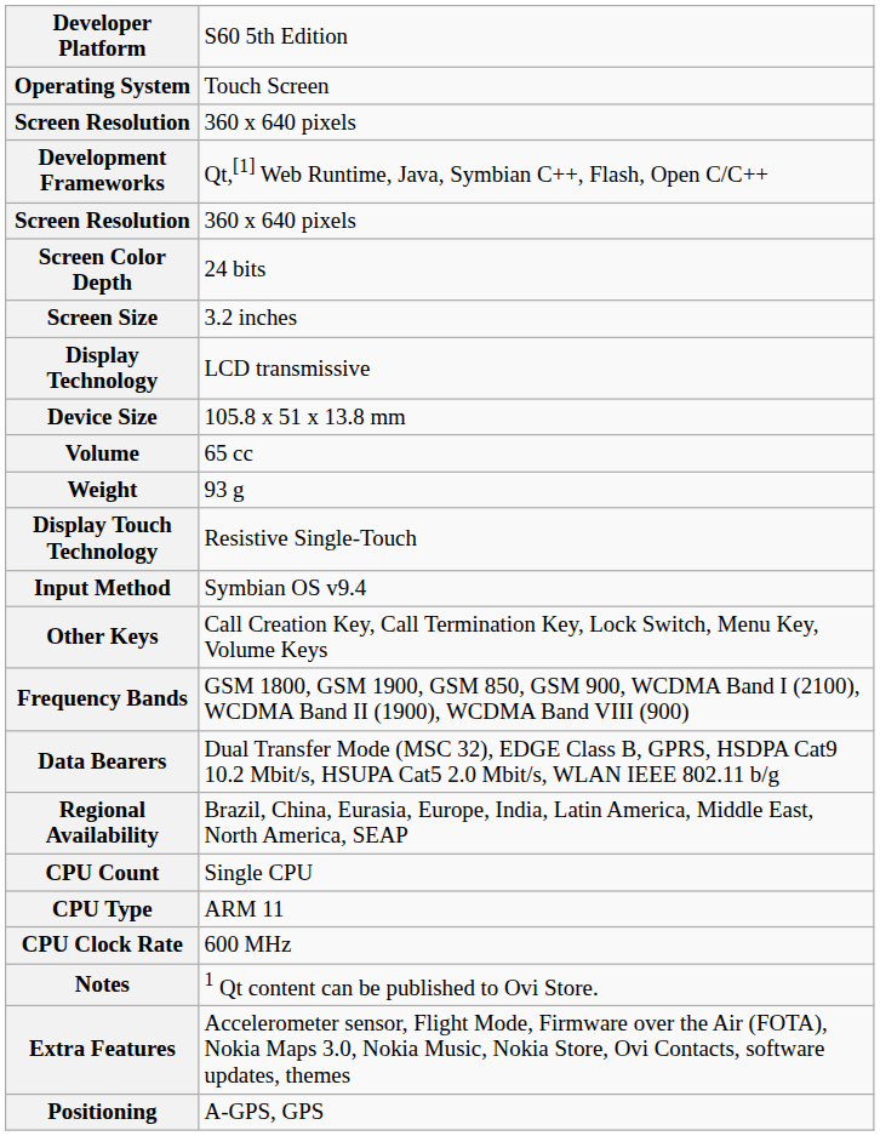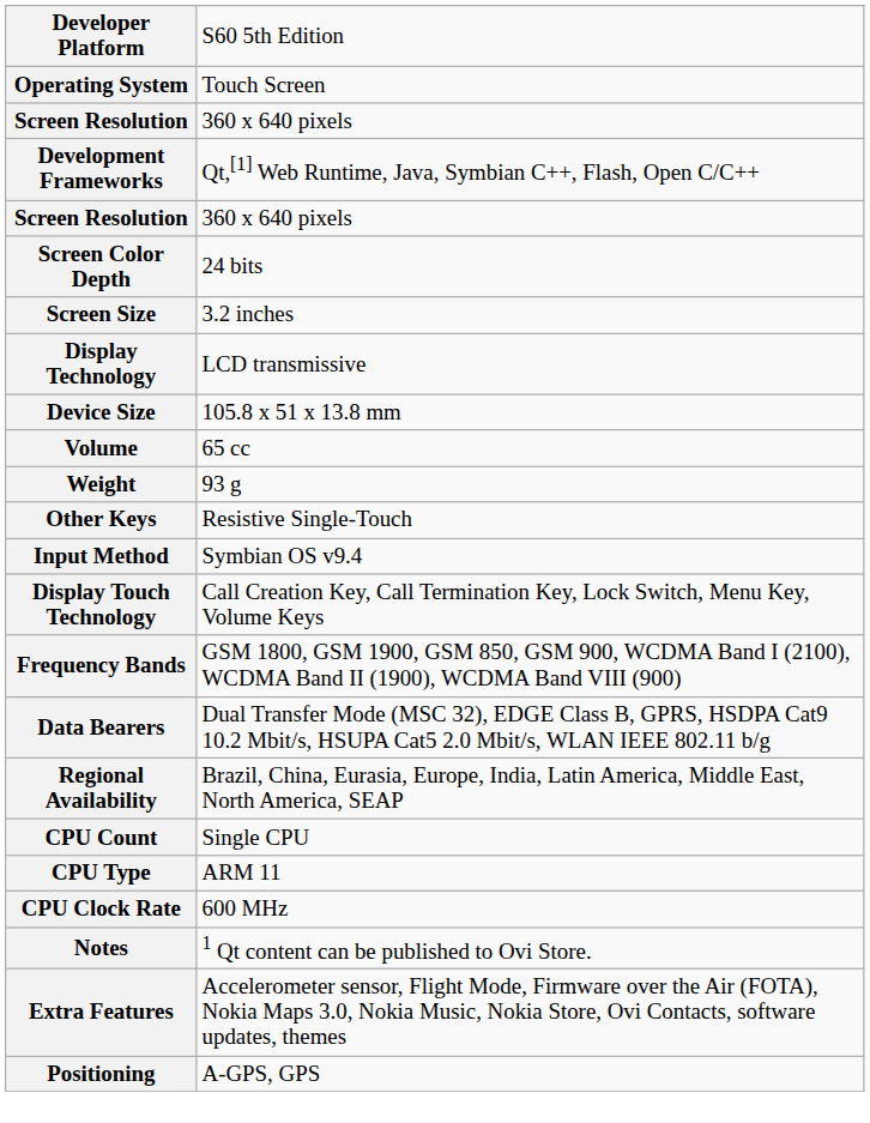row 12 | column 1: Display Touch Technology -> Other Keys
row 14 | column 1: Other Keys -> Display Touch Technology
